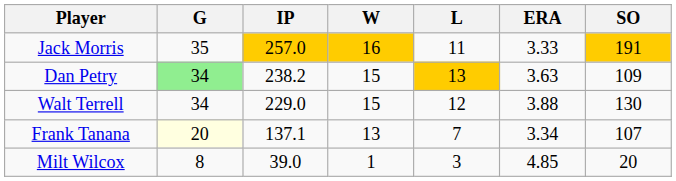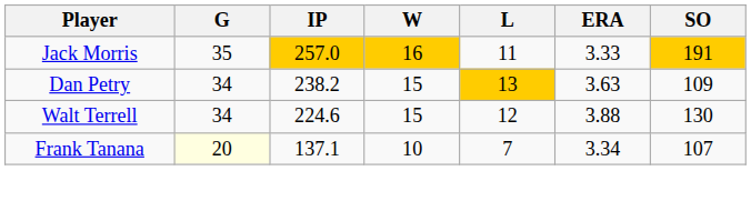Dan Petry | G: lightgreen background -> no background
Walt Terrell | IP: 229.0 -> 224.6
Frank Tanana | W: 13 -> 10
- row: Milt Wilcox | 8 | 39.0 | 1 | 3 | 4.85 | 20
